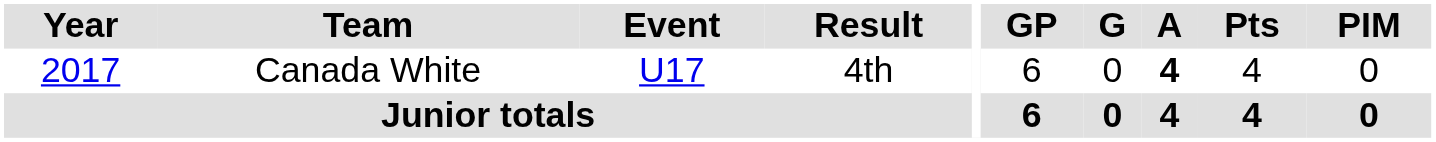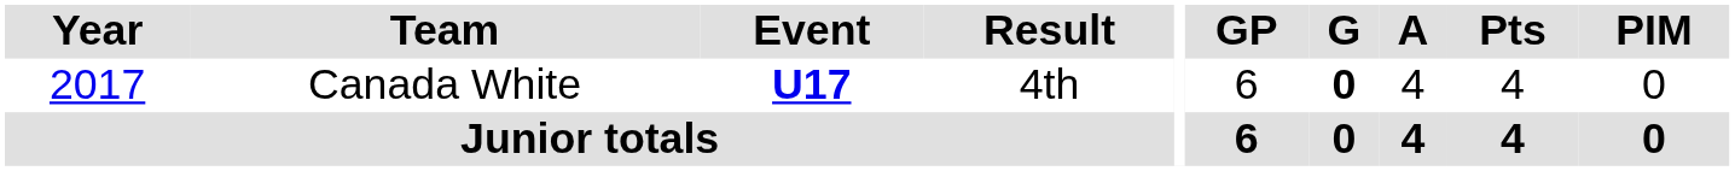Canada White | Event: normal -> bold
Canada White | G: normal -> bold
Canada White | A: bold -> normal
